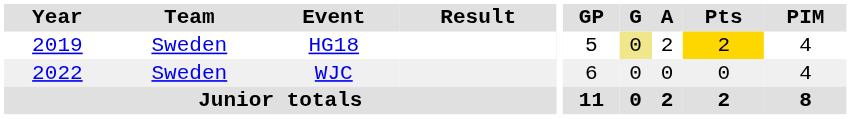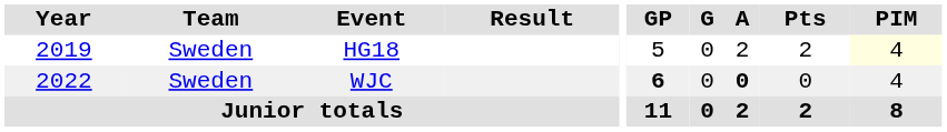HG18 | G: khaki background -> no background
HG18 | Pts: gold background -> no background
HG18 | PIM: no background -> lightyellow background
WJC | GP: normal -> bold
WJC | A: normal -> bold
